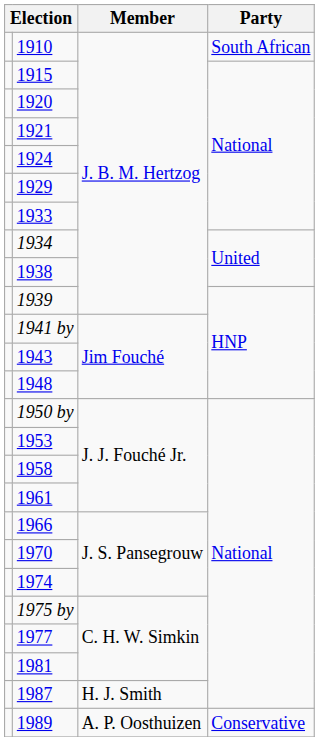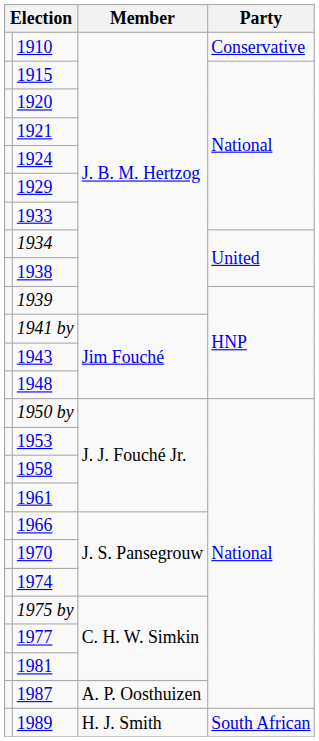1910 | Party: South African -> Conservative
1987 | Member: H. J. Smith -> A. P. Oosthuizen
1989 | Member: A. P. Oosthuizen -> H. J. Smith
1989 | Party: Conservative -> South African
